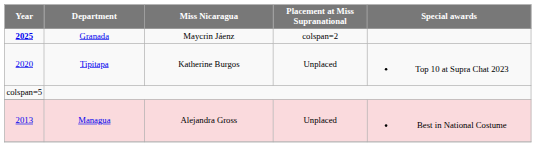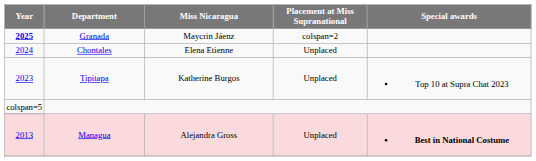+ row: 2024 | Chontales | Elena Etienne | Unplaced
Tipitapa | Year: 2020 -> 2023
Managua | Special awards: normal -> bold
